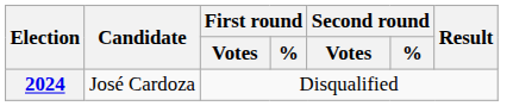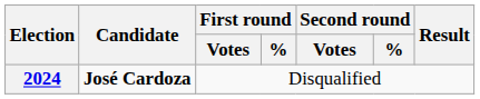2024 | Candidate: normal -> bold
